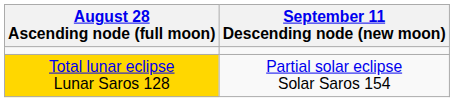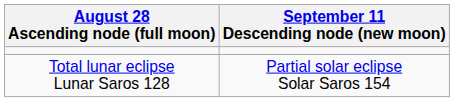row 3 | August 28 Ascending node (full moon): gold background -> no background
